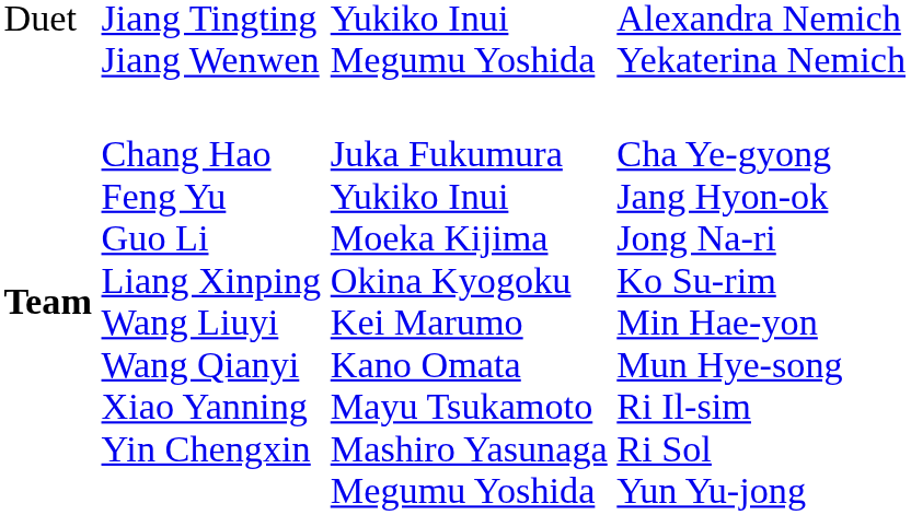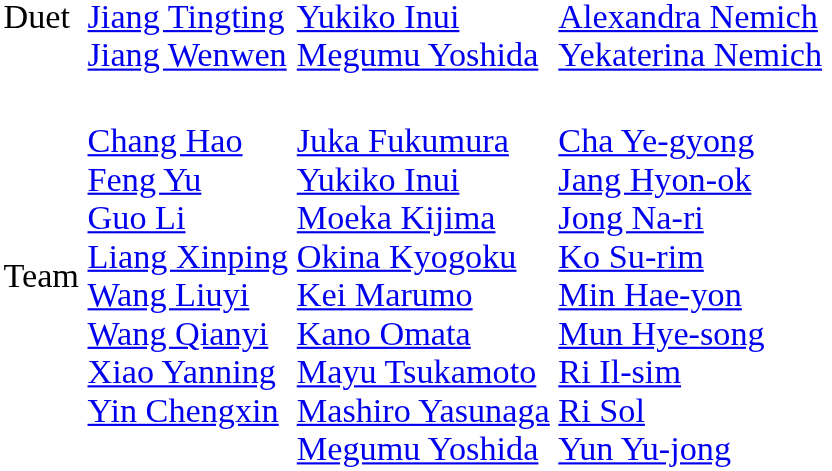Team | column 1: bold -> normal
